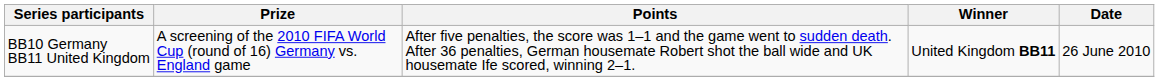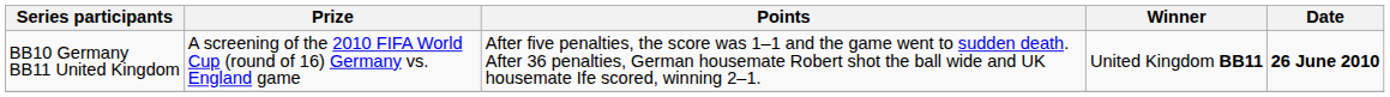BB10 Germany BB11 United Kingdom | Date: normal -> bold
